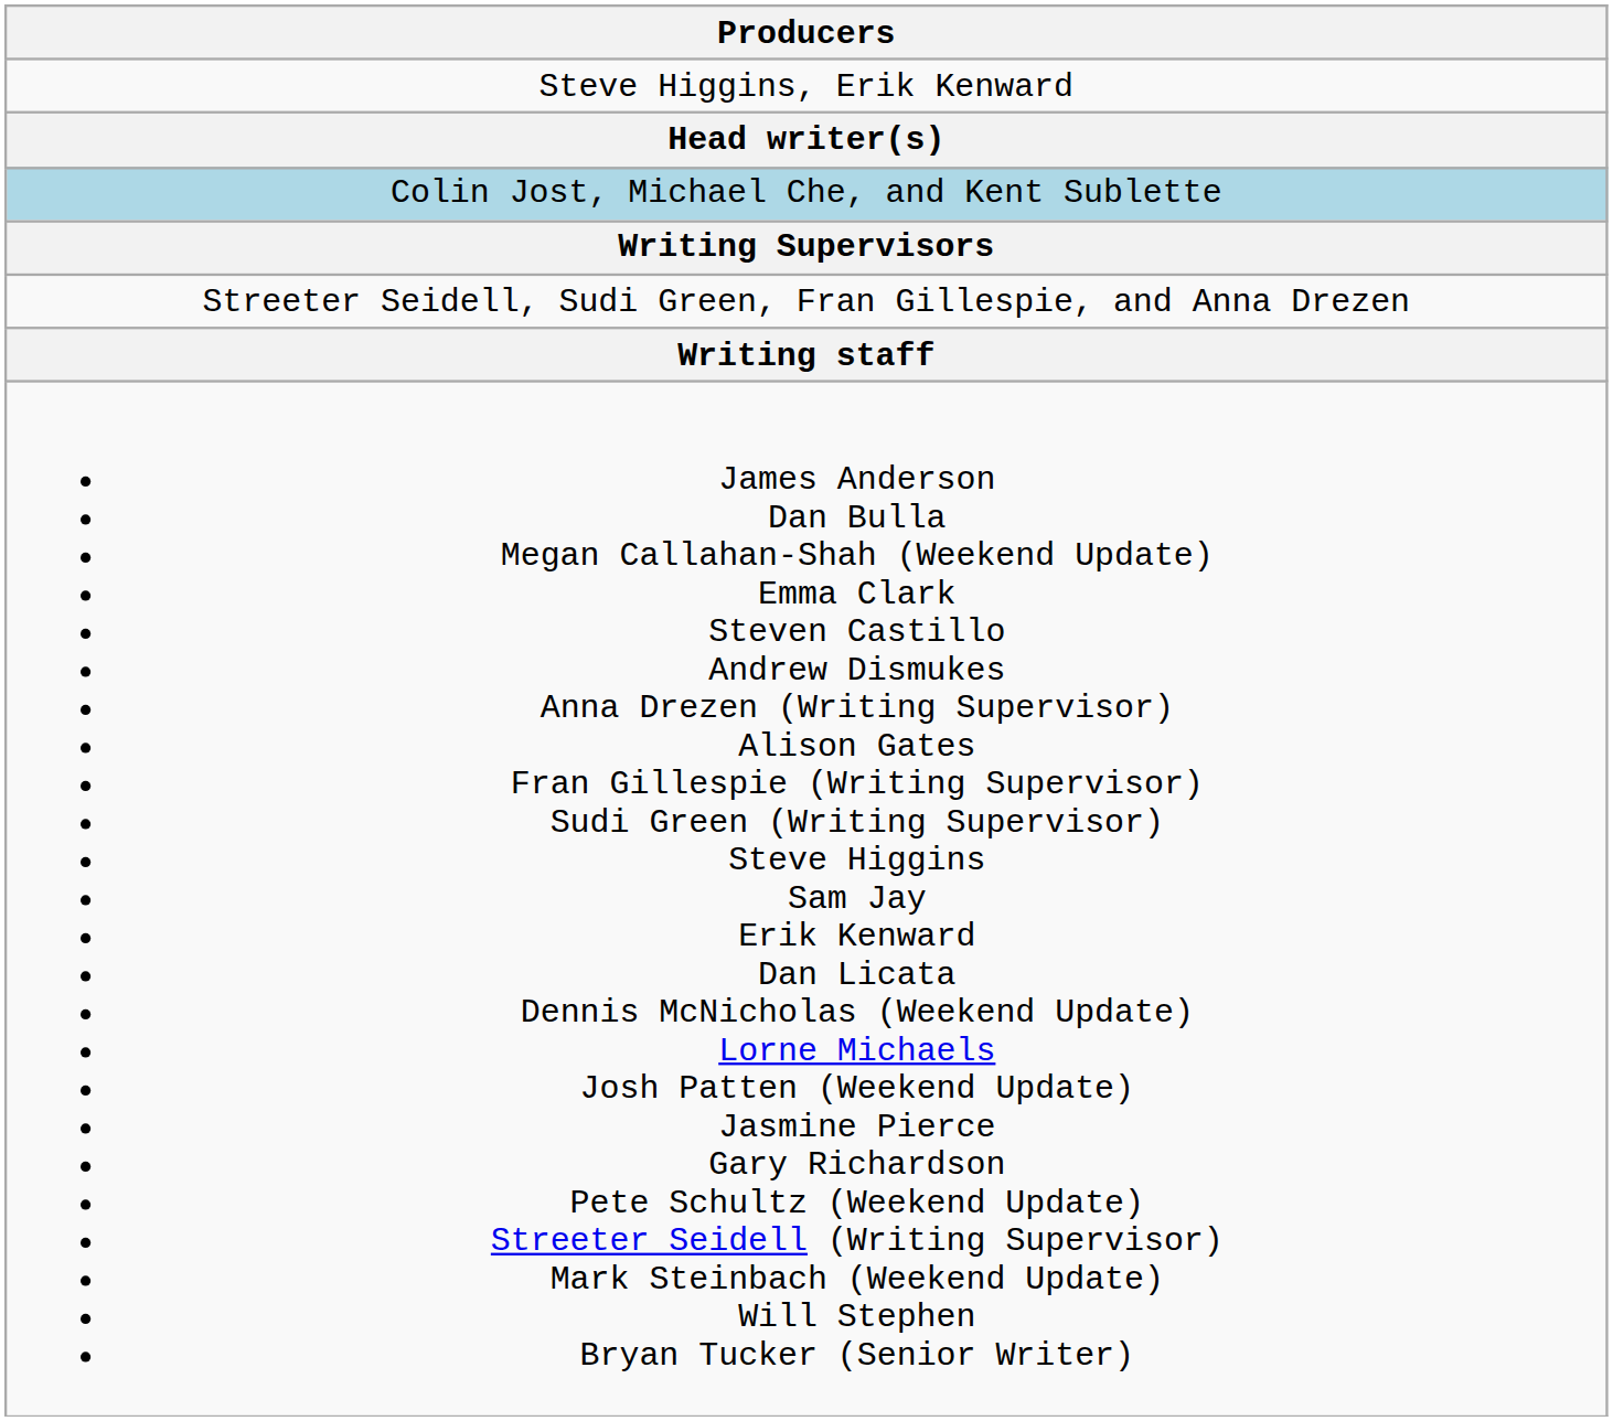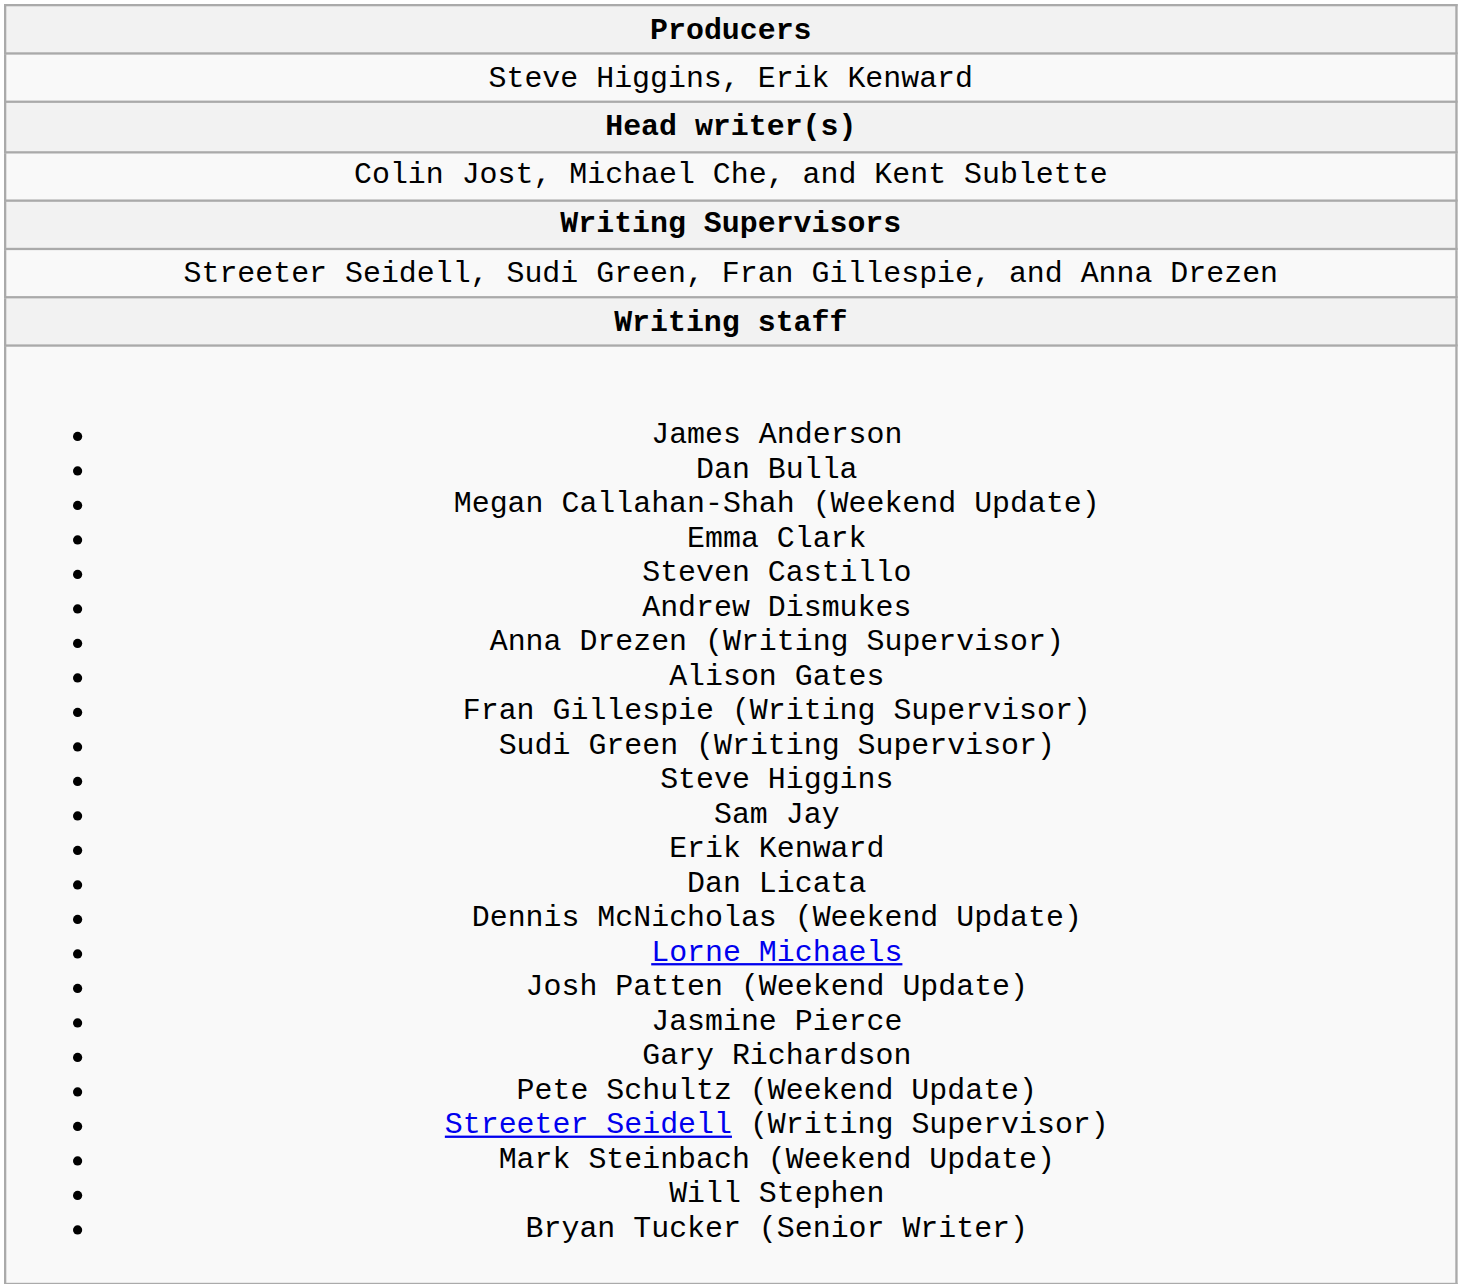row 4 | column 1: lightblue background -> no background
